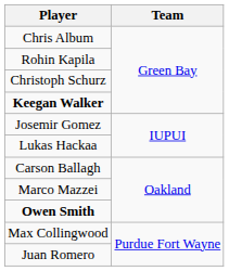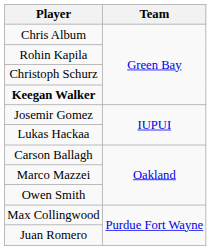Owen Smith | Player: bold -> normal
